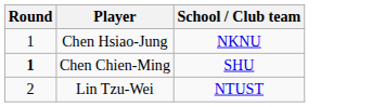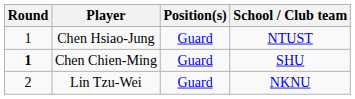+ column: Position(s) | Guard | Guard | Guard
Chen Hsiao-Jung | School / Club team: NKNU -> NTUST
Lin Tzu-Wei | School / Club team: NTUST -> NKNU
